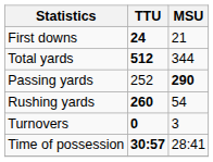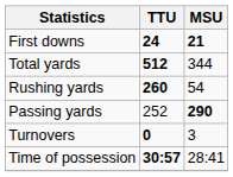First downs | MSU: normal -> bold
rows swapped: Rushing yards <-> Passing yards
